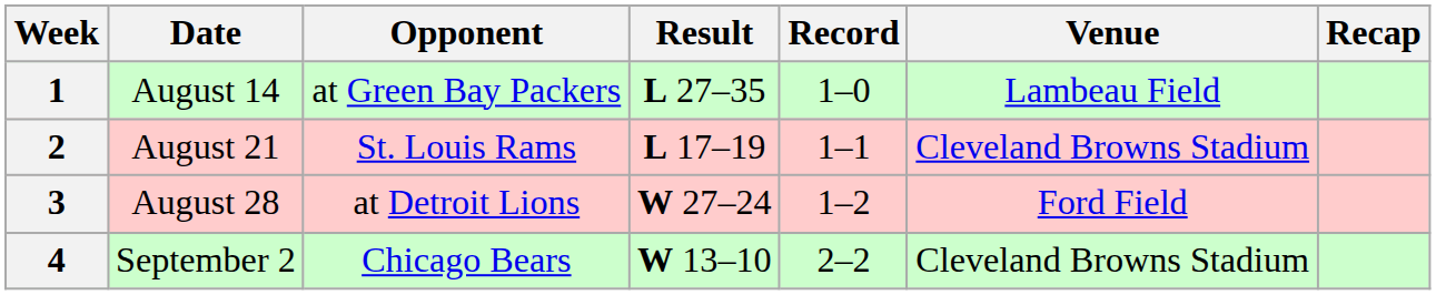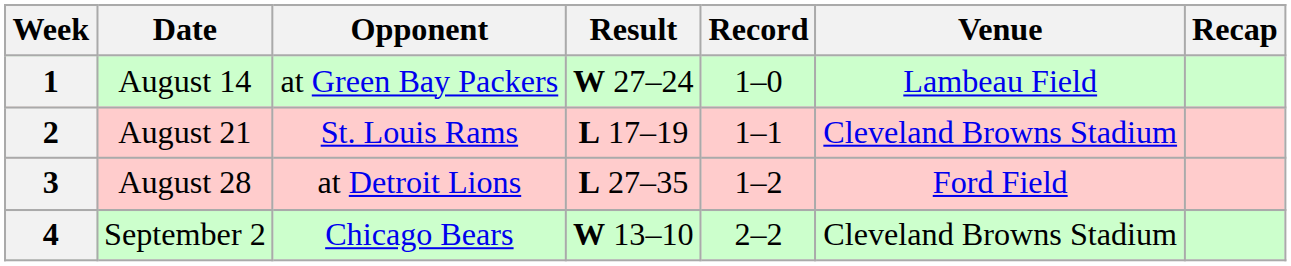1 | Result: L 27–35 -> W 27–24
3 | Result: W 27–24 -> L 27–35
